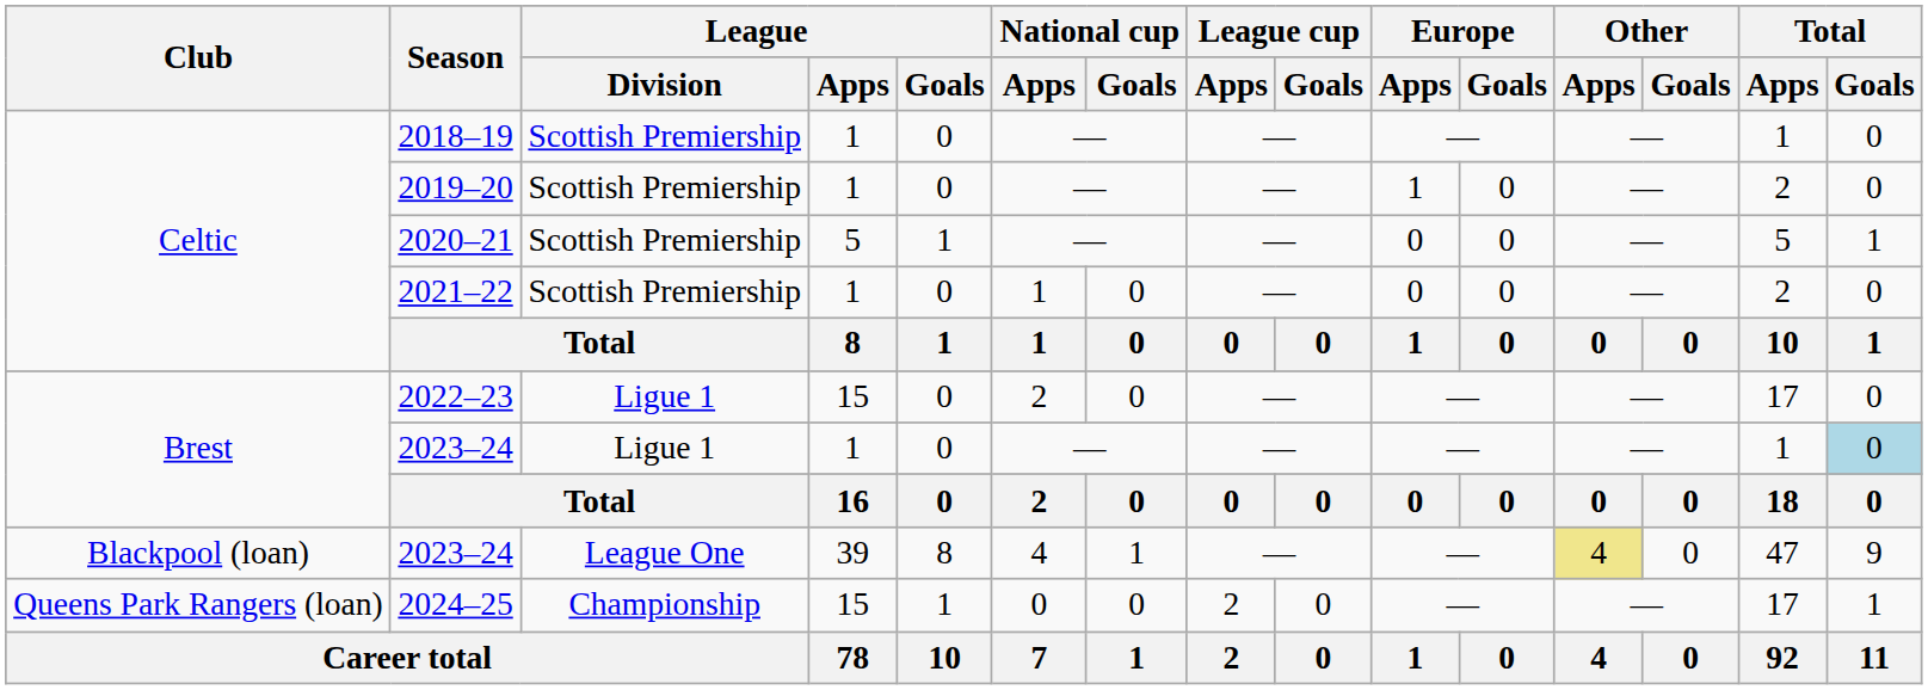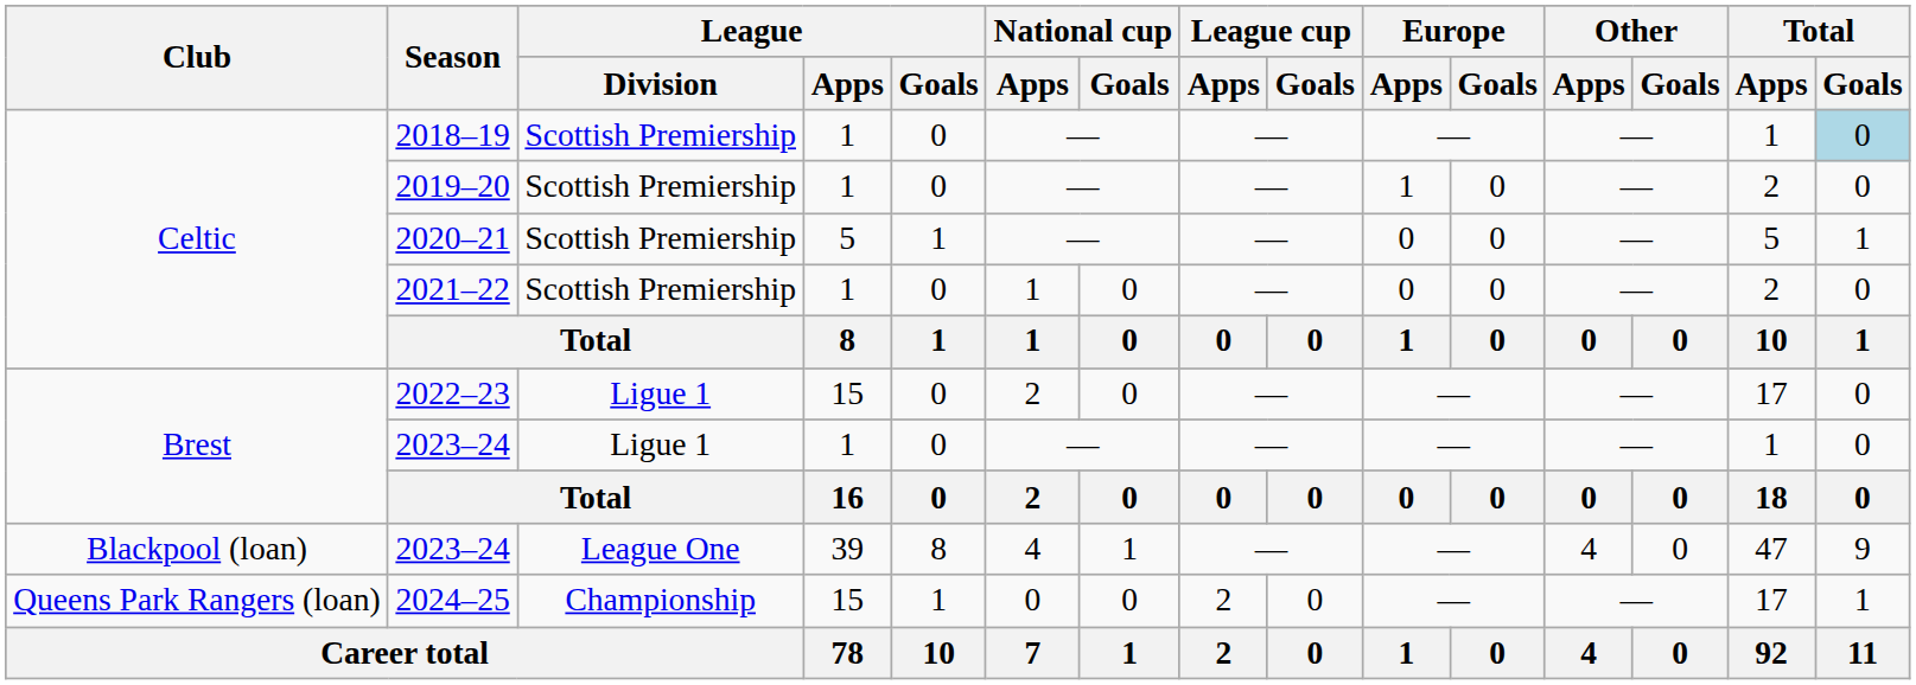2018–19 | Total / Goals: no background -> lightblue background
Brest / 2023–24 | Total / Goals: lightblue background -> no background
Blackpool (loan) / 2023–24 | Other / Apps: khaki background -> no background
